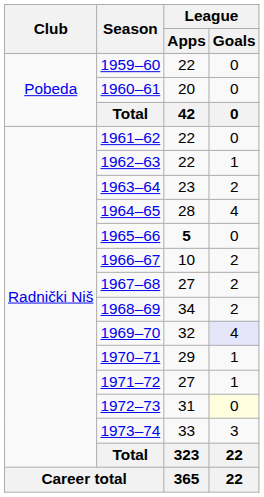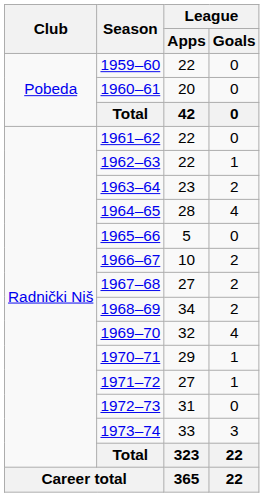1965–66 | League / Apps: bold -> normal
1969–70 | League / Goals: lavender background -> no background
1972–73 | League / Goals: lightyellow background -> no background
